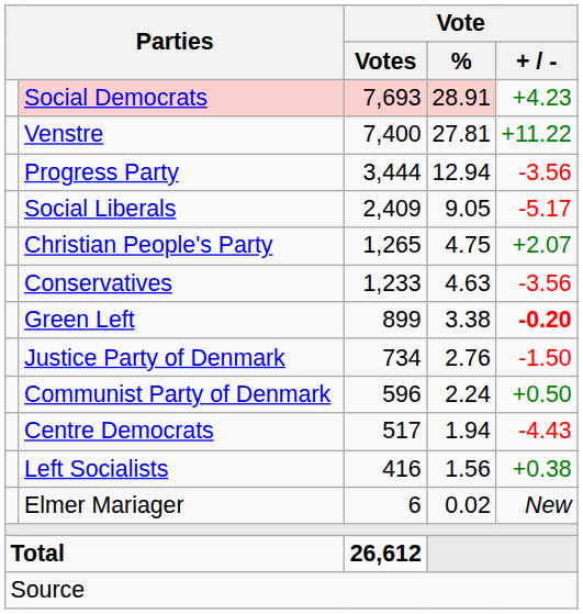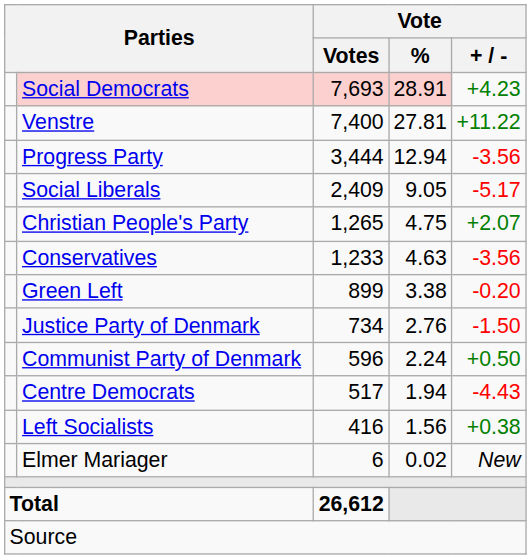Green Left | Vote / + / -: bold -> normal
